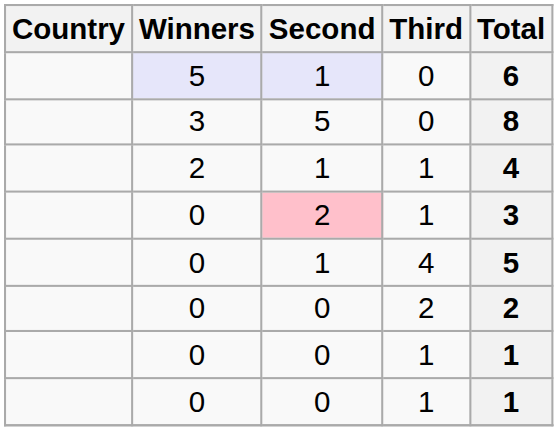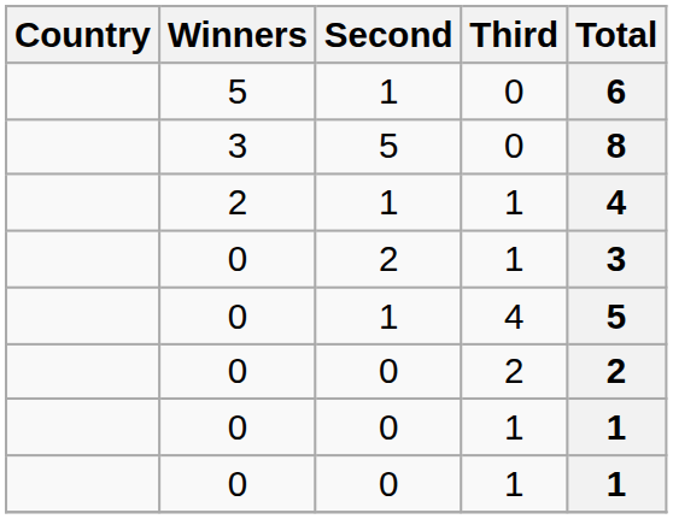row 2 | Winners: lavender background -> no background
row 2 | Second: lavender background -> no background
row 5 | Second: pink background -> no background
